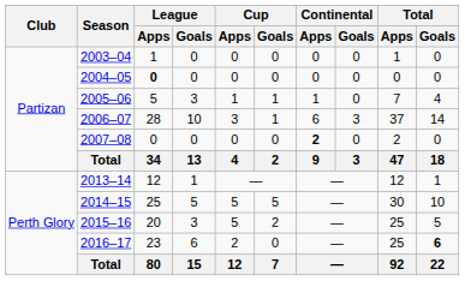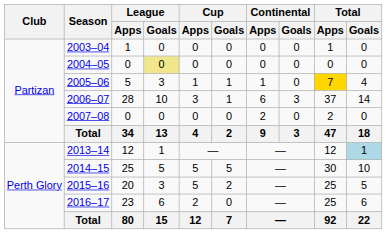2004–05 | League / Apps: bold -> normal
2004–05 | League / Goals: no background -> khaki background
2005–06 | Total / Apps: no background -> gold background
2007–08 | Continental / Apps: bold -> normal
2013–14 | Total / Goals: no background -> lightblue background
2016–17 | Total / Goals: bold -> normal
